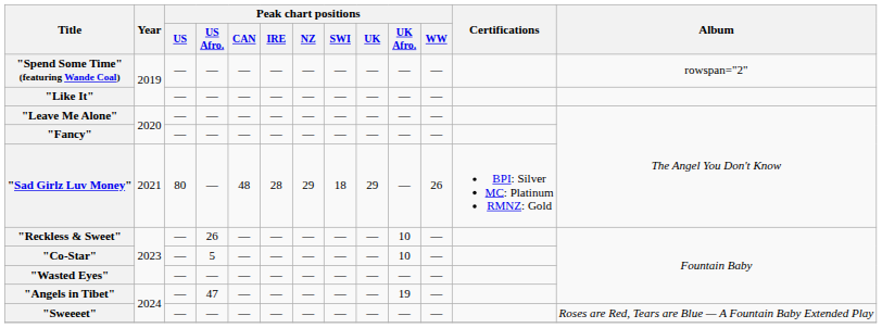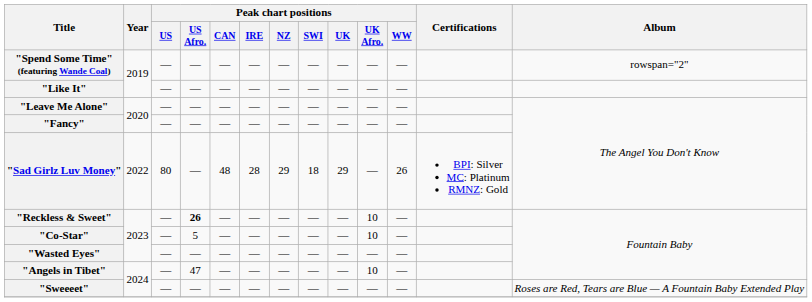"Sad Girlz Luv Money" | Year: 2021 -> 2022
"Reckless & Sweet" | Peak chart positions / US Afro.: normal -> bold
"Angels in Tibet" | Peak chart positions / UK Afro.: 19 -> 10
